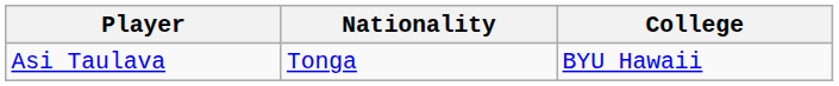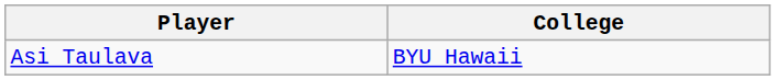- column: Nationality | Tonga
